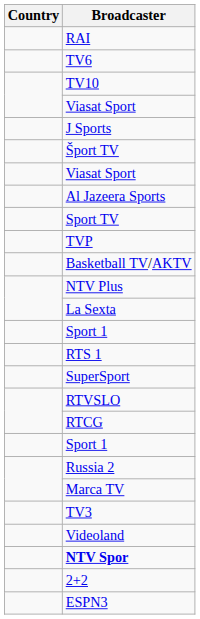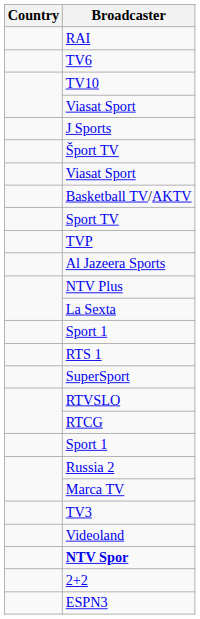row 9 | Broadcaster: Al Jazeera Sports -> Basketball TV/AKTV
row 12 | Broadcaster: Basketball TV/AKTV -> Al Jazeera Sports
